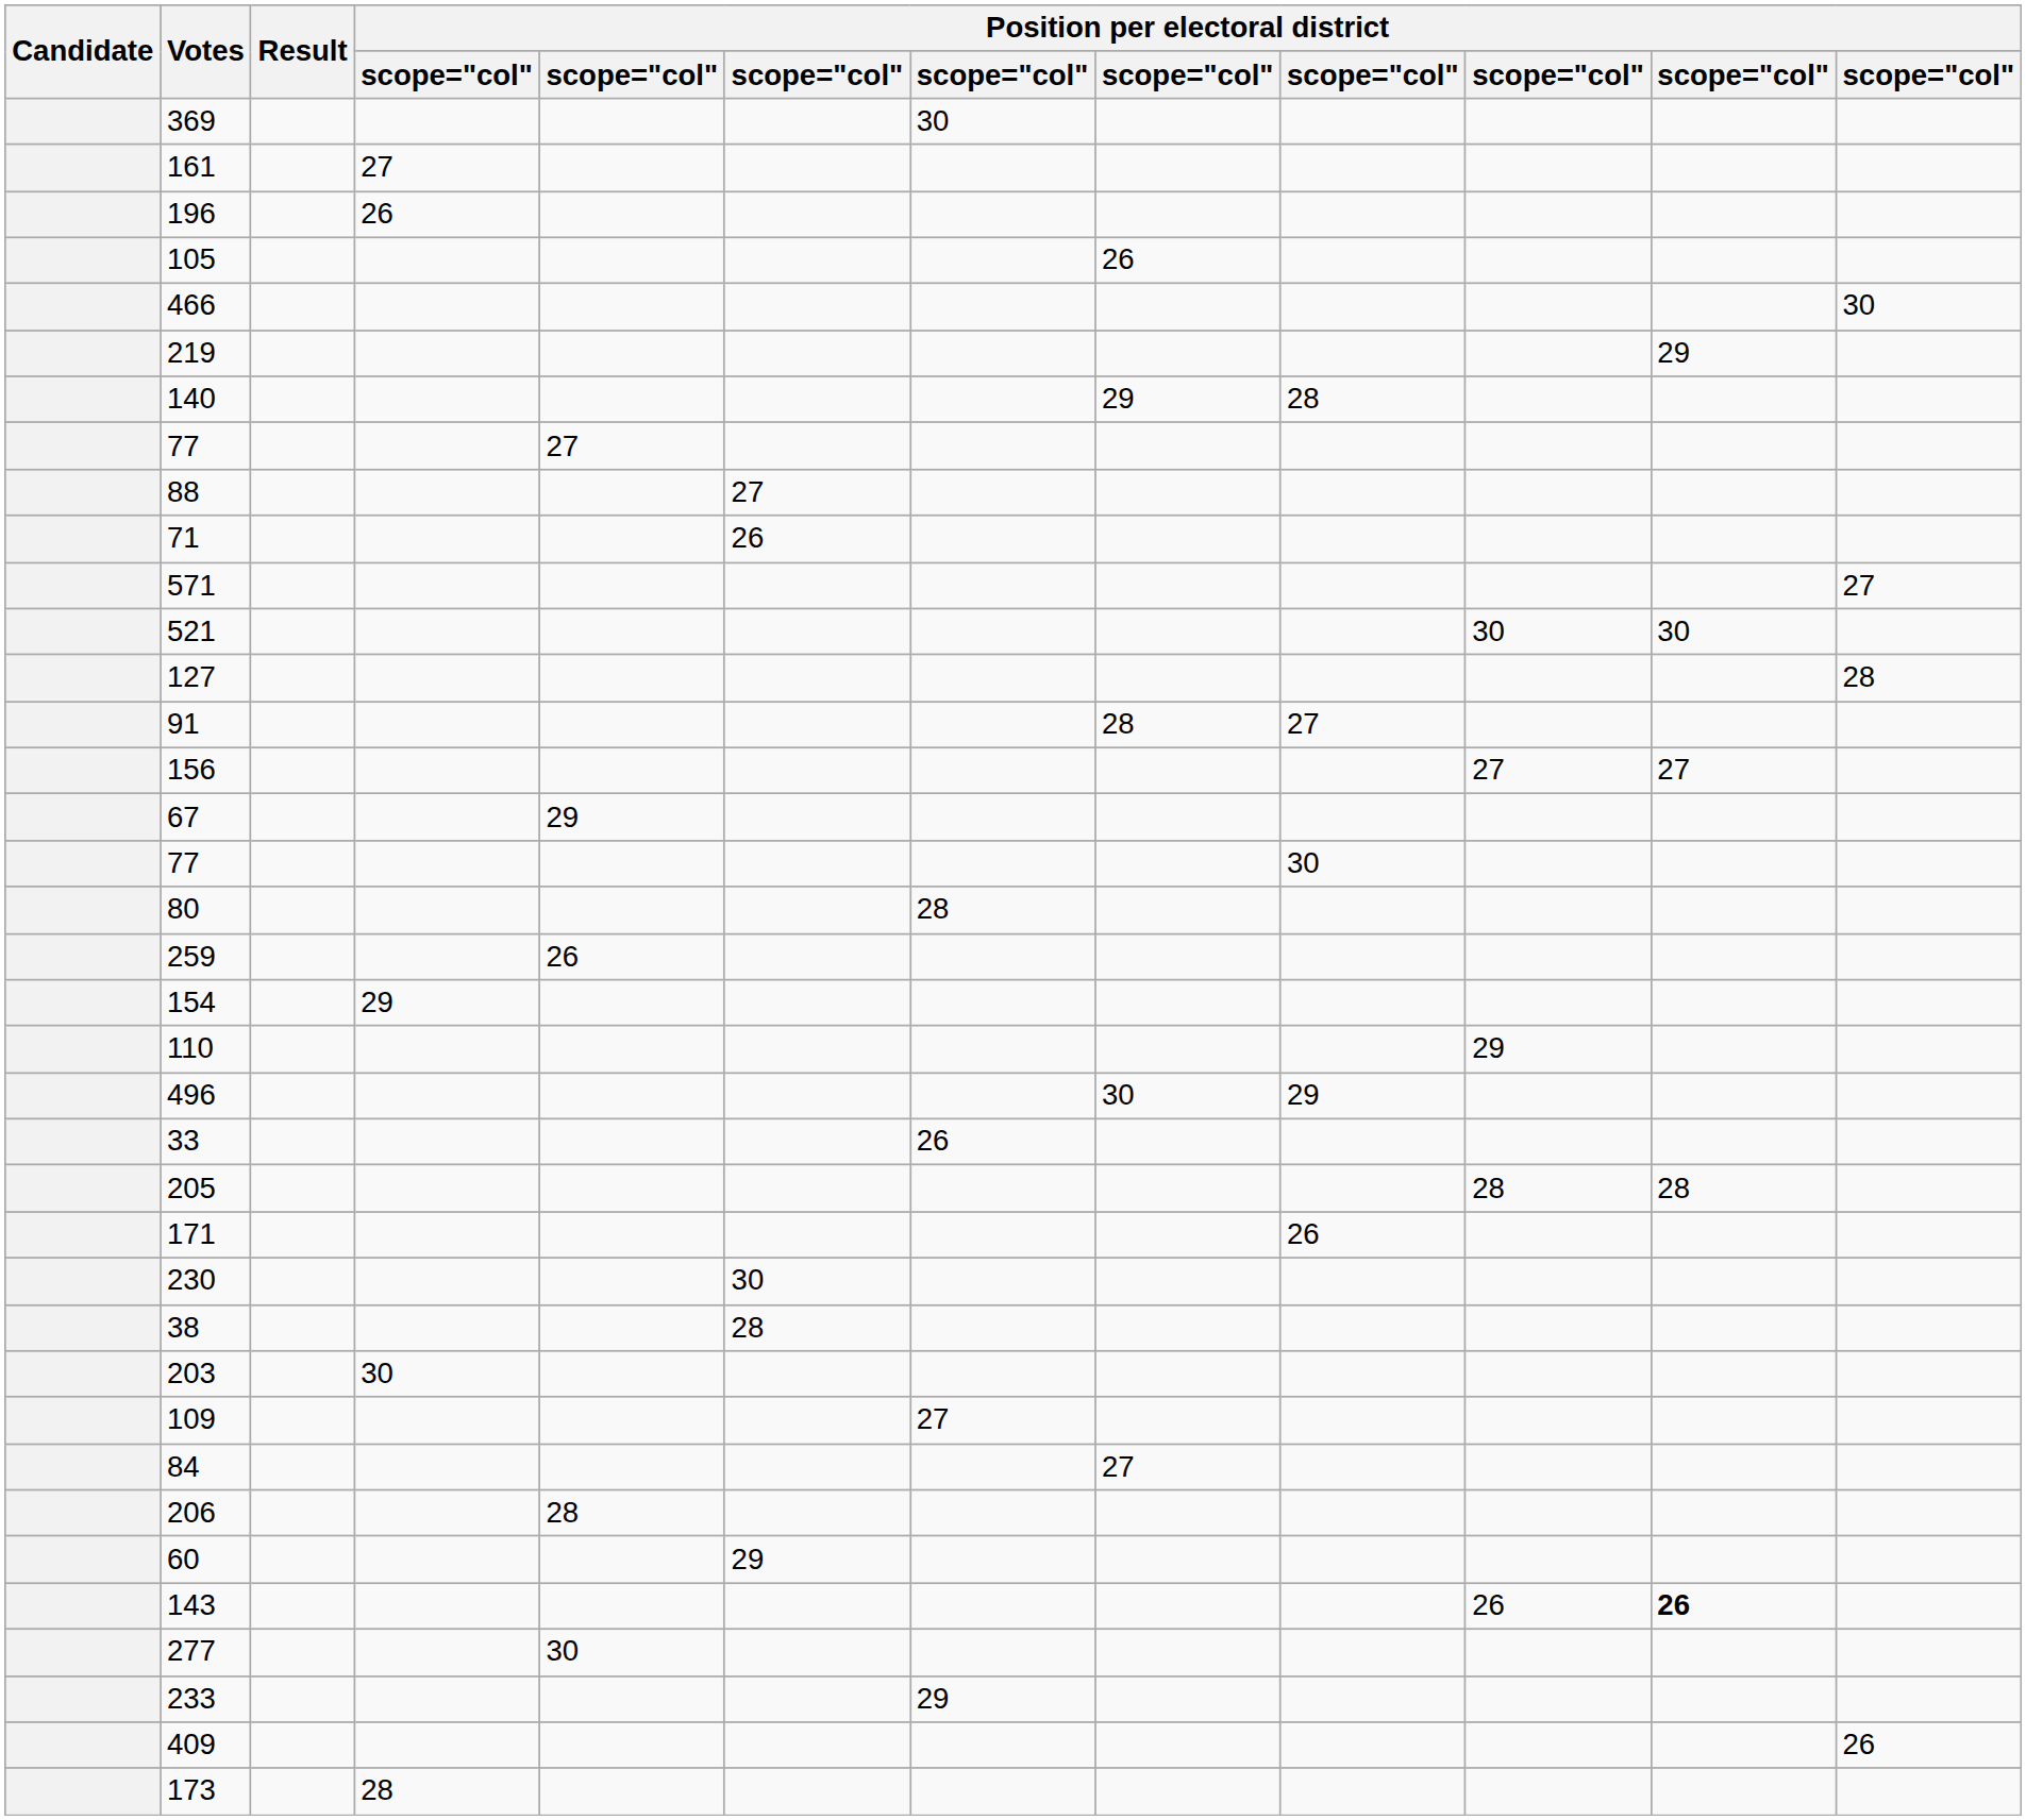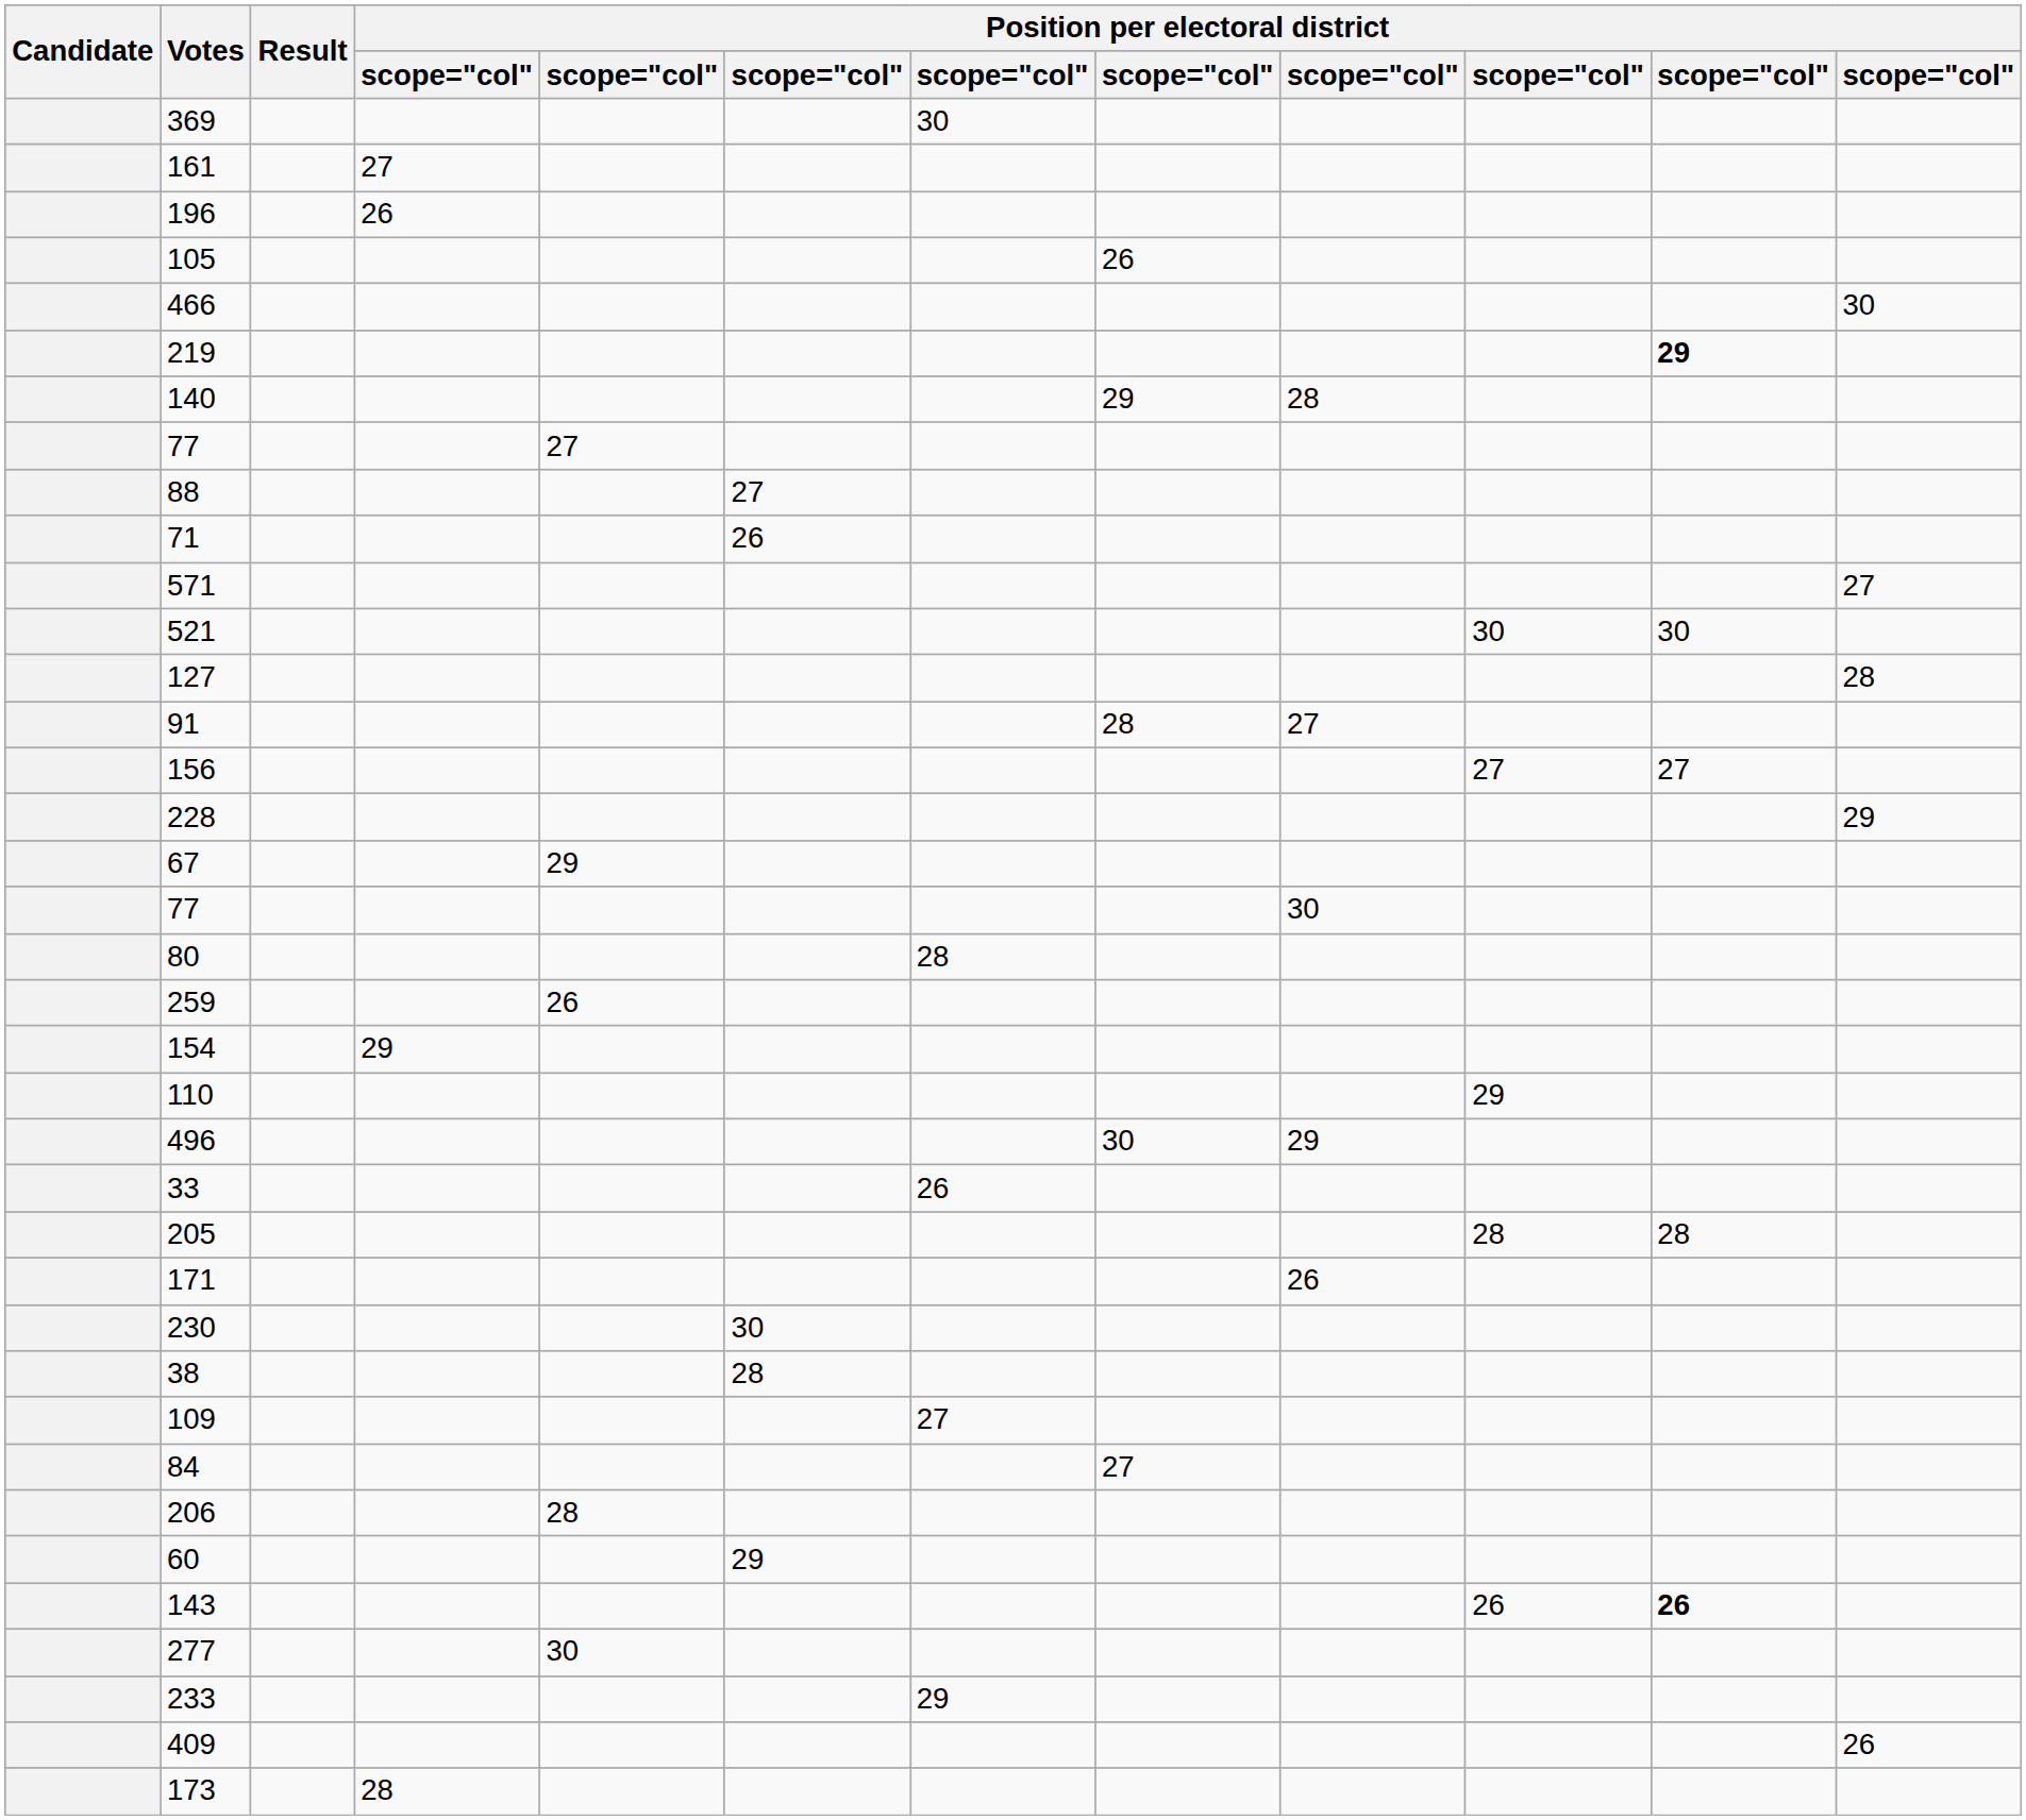219 | column 11: normal -> bold
+ row: 228 | 29
- row: 203 | 30
